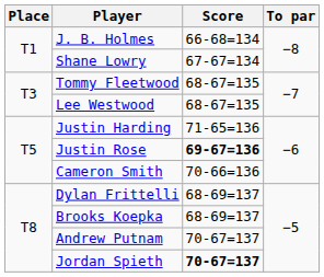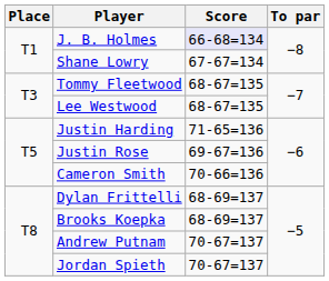J. B. Holmes | Score: no background -> lavender background
Justin Rose | Score: bold -> normal
Jordan Spieth | Score: bold -> normal
